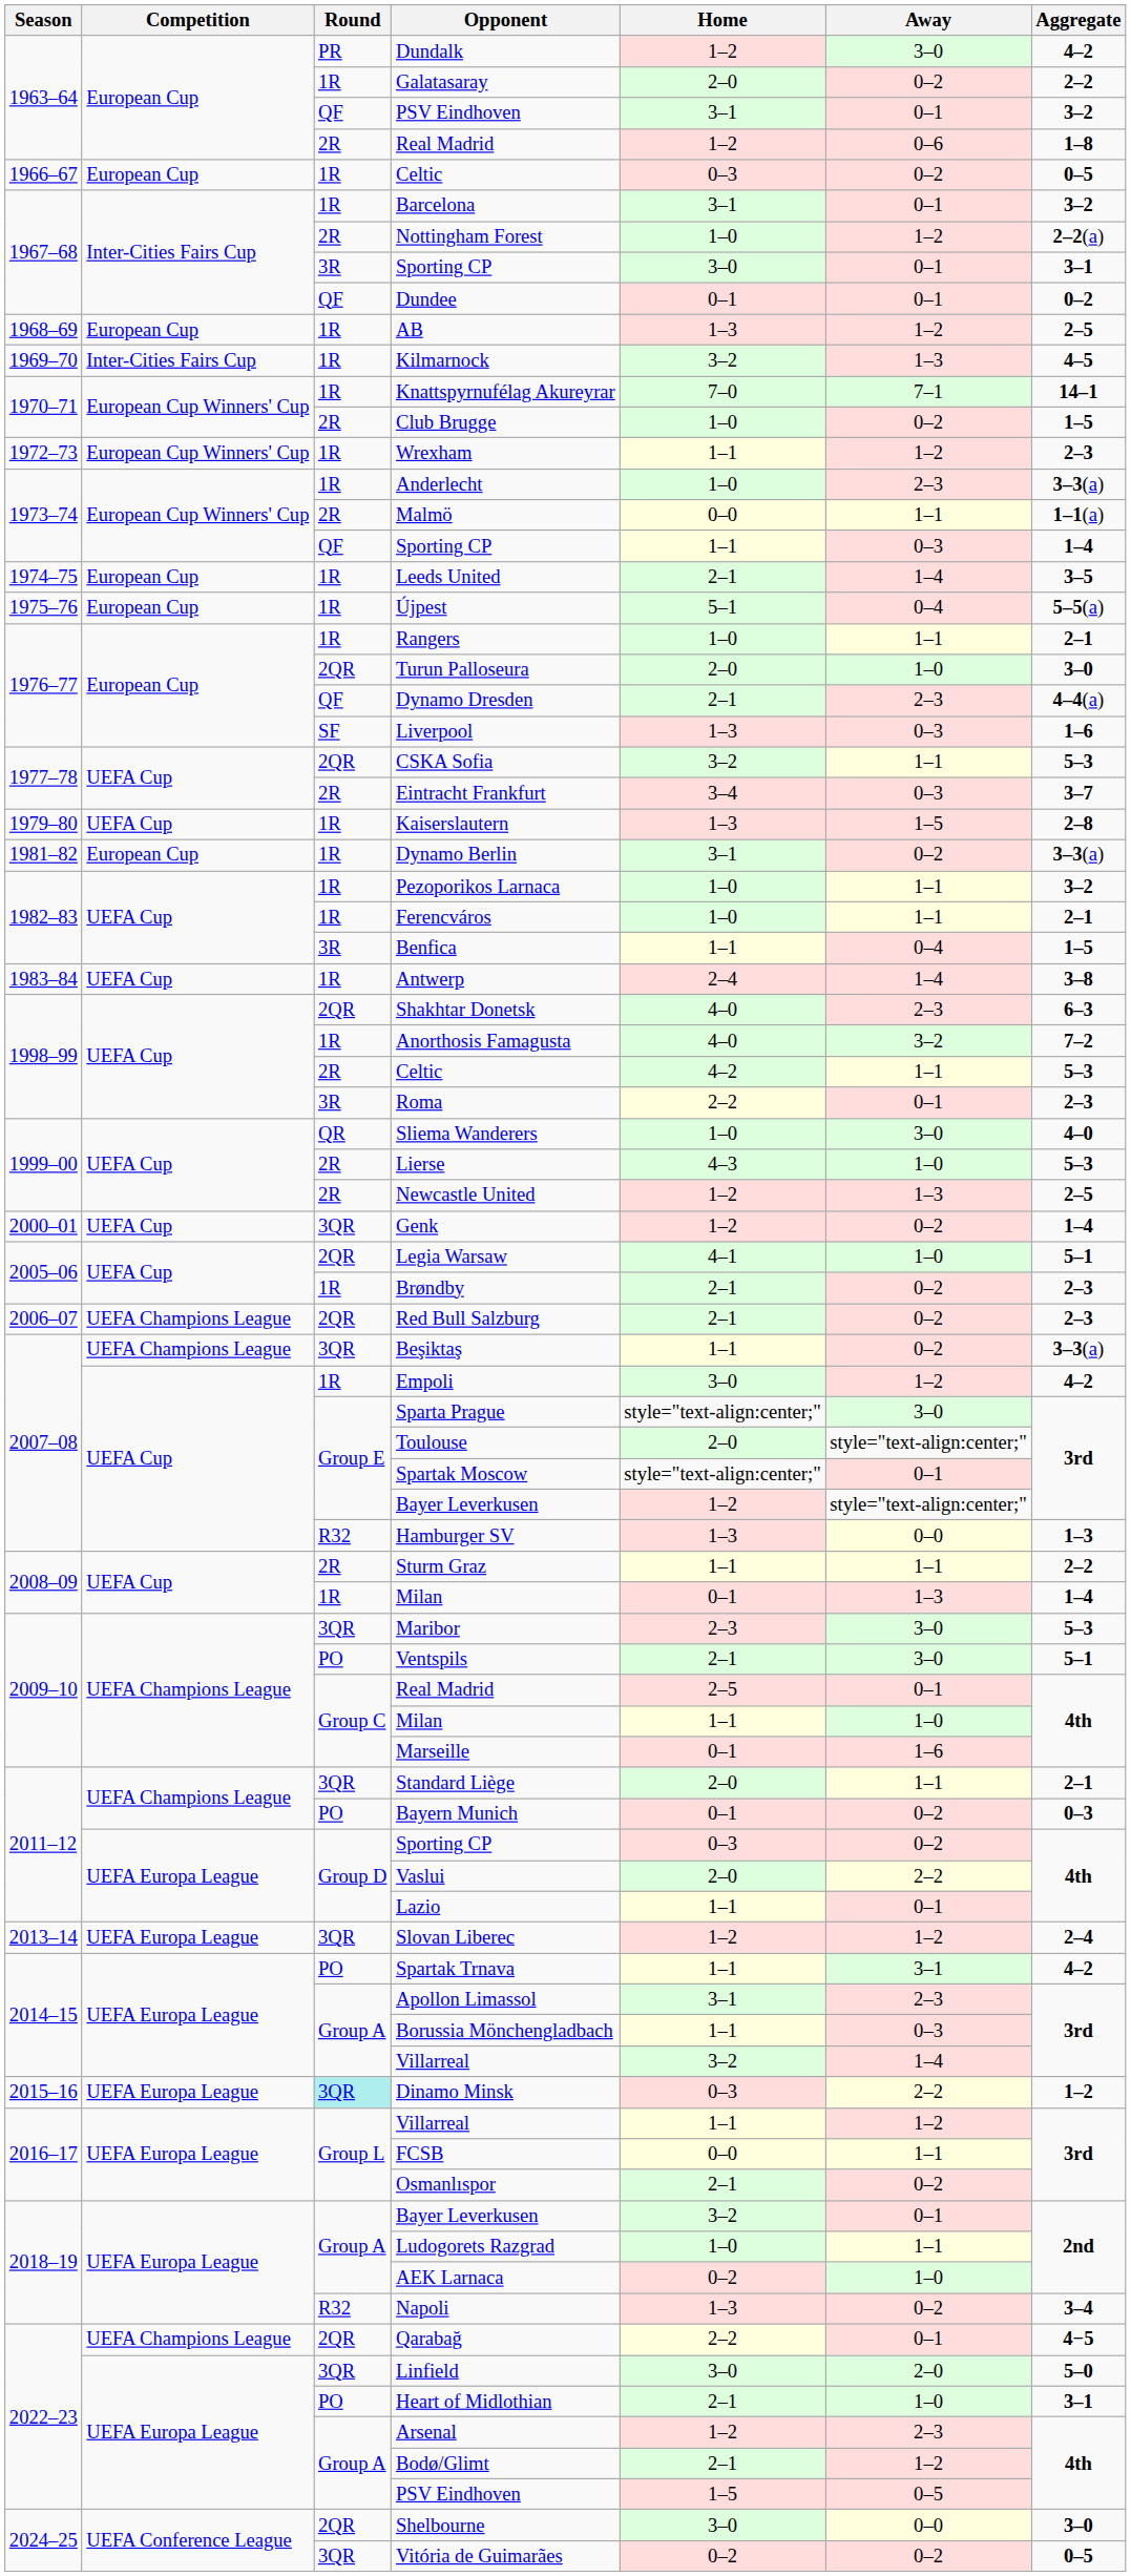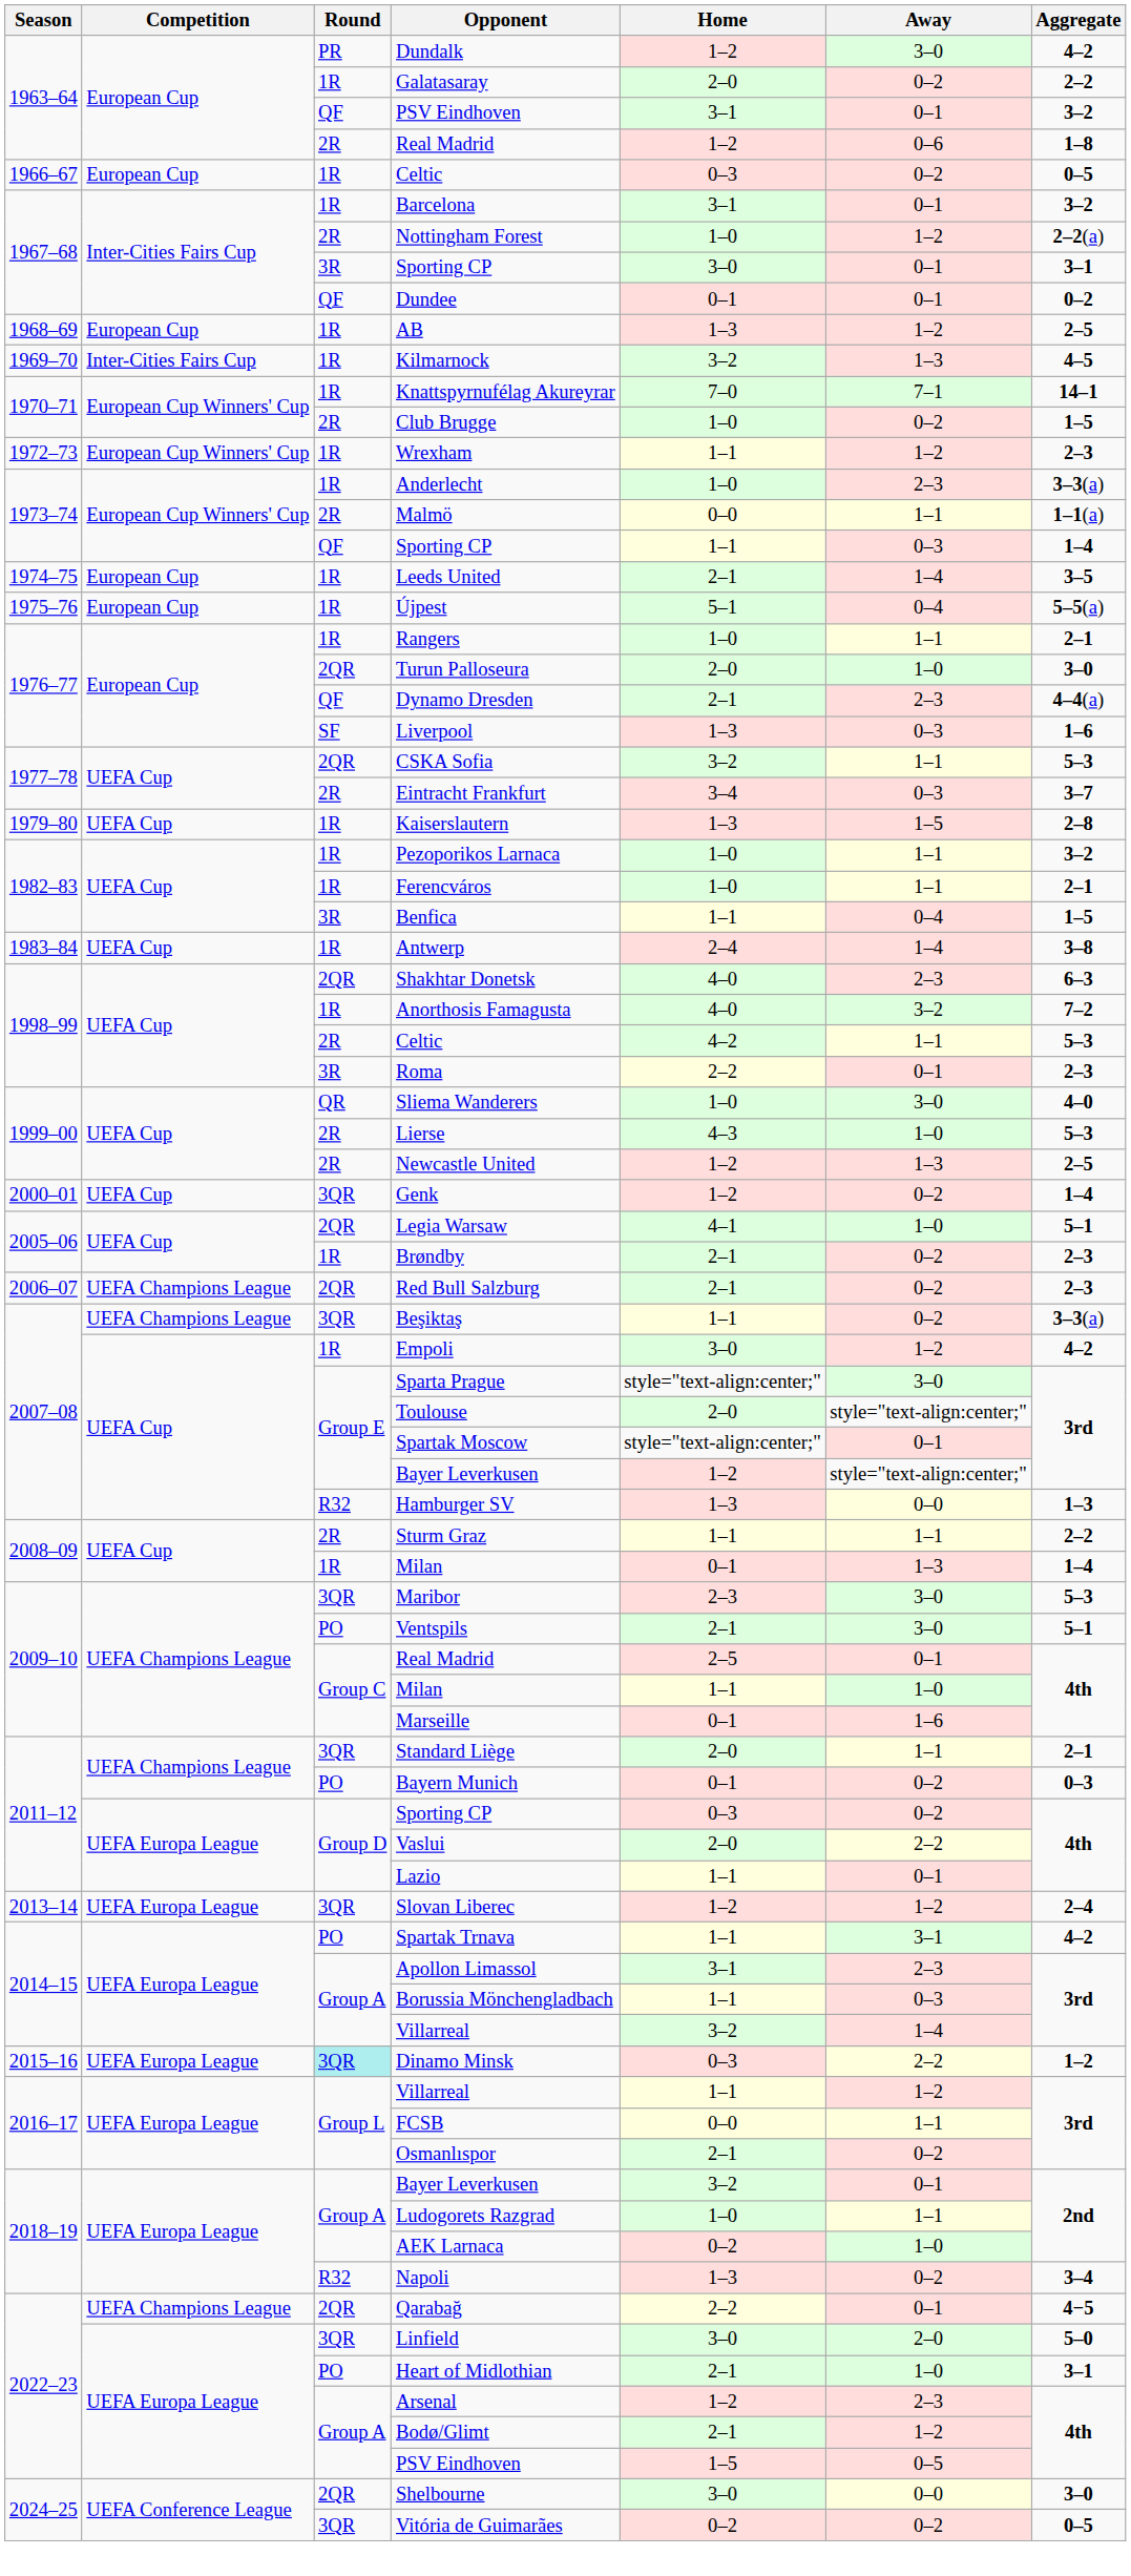- row: 1981–82 | European Cup | 1R | Dynamo Berlin | 3–1 | 0–2 | 3–3(a)
